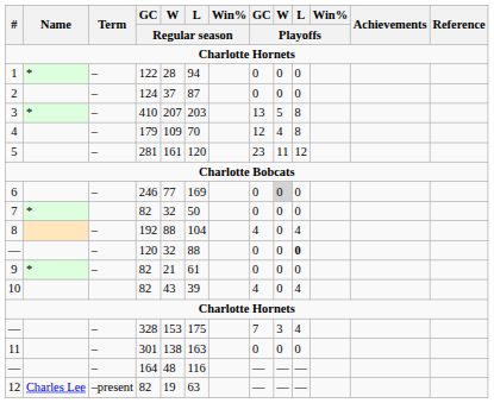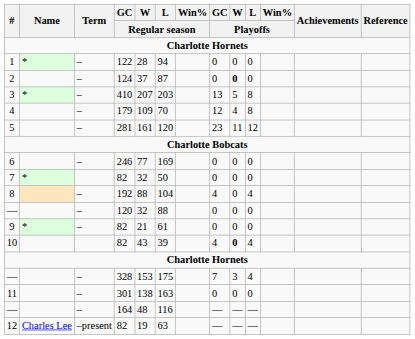2 | W / Playoffs: normal -> bold
6 | W / Playoffs: lightgrey background -> no background
— / 120 | L / Playoffs: bold -> normal
10 | W / Playoffs: normal -> bold
